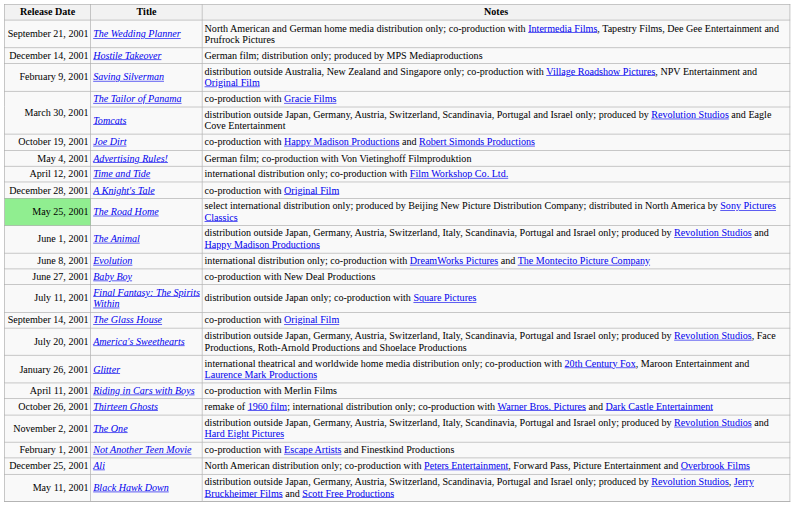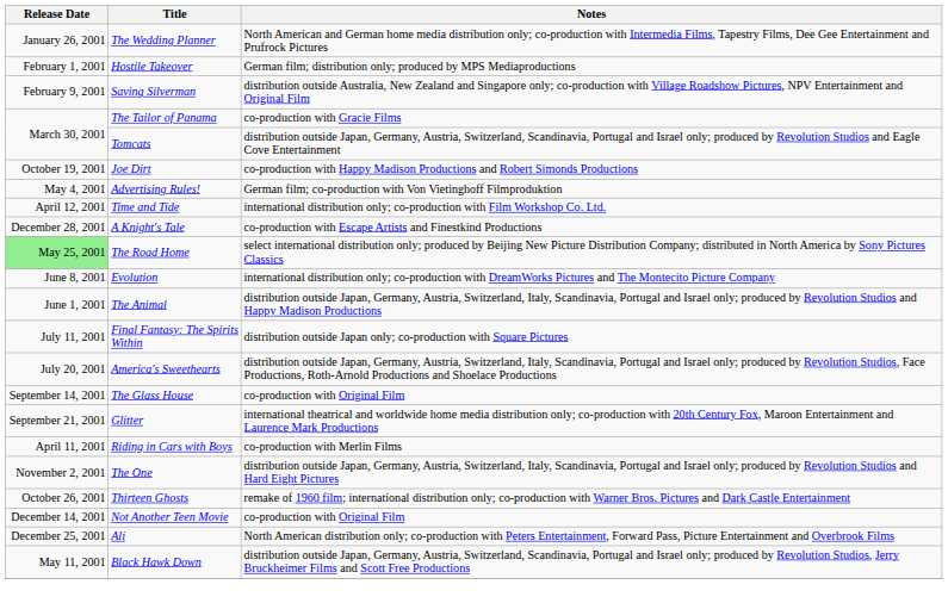The Wedding Planner | Release Date: September 21, 2001 -> January 26, 2001
Hostile Takeover | Release Date: December 14, 2001 -> February 1, 2001
A Knight's Tale | Notes: co-production with Original Film -> co-production with Escape Artists and Finestkind Productions
rows swapped: The Animal <-> Evolution
- row: June 27, 2001 | Baby Boy | co-production with New Deal Productions
rows swapped: America's Sweethearts <-> The Glass House
Glitter | Release Date: January 26, 2001 -> September 21, 2001
rows swapped: Thirteen Ghosts <-> The One
Not Another Teen Movie | Release Date: February 1, 2001 -> December 14, 2001
Not Another Teen Movie | Notes: co-production with Escape Artists and Finestkind Productions -> co-production with Original Film
